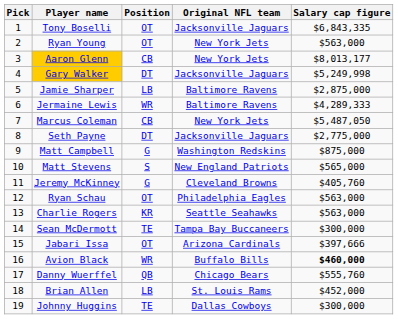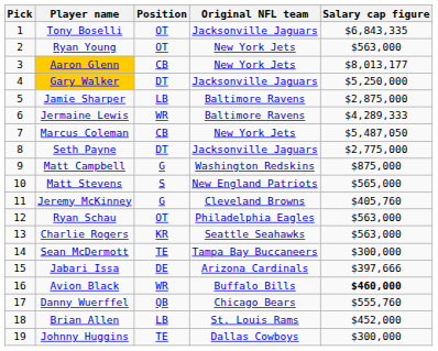Gary Walker | Salary cap figure: $5,249,998 -> $5,250,000
Jabari Issa | Position: OT -> DE
